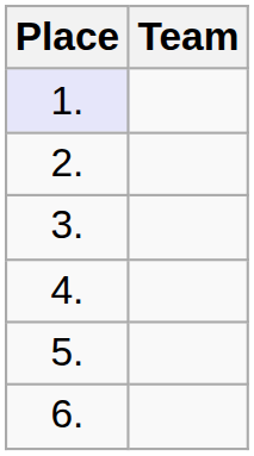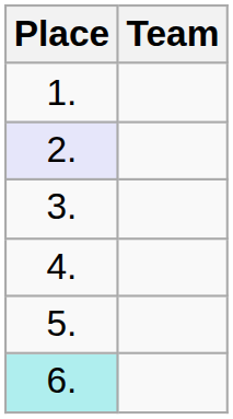1. | Place: lavender background -> no background
2. | Place: no background -> lavender background
6. | Place: no background -> paleturquoise background
